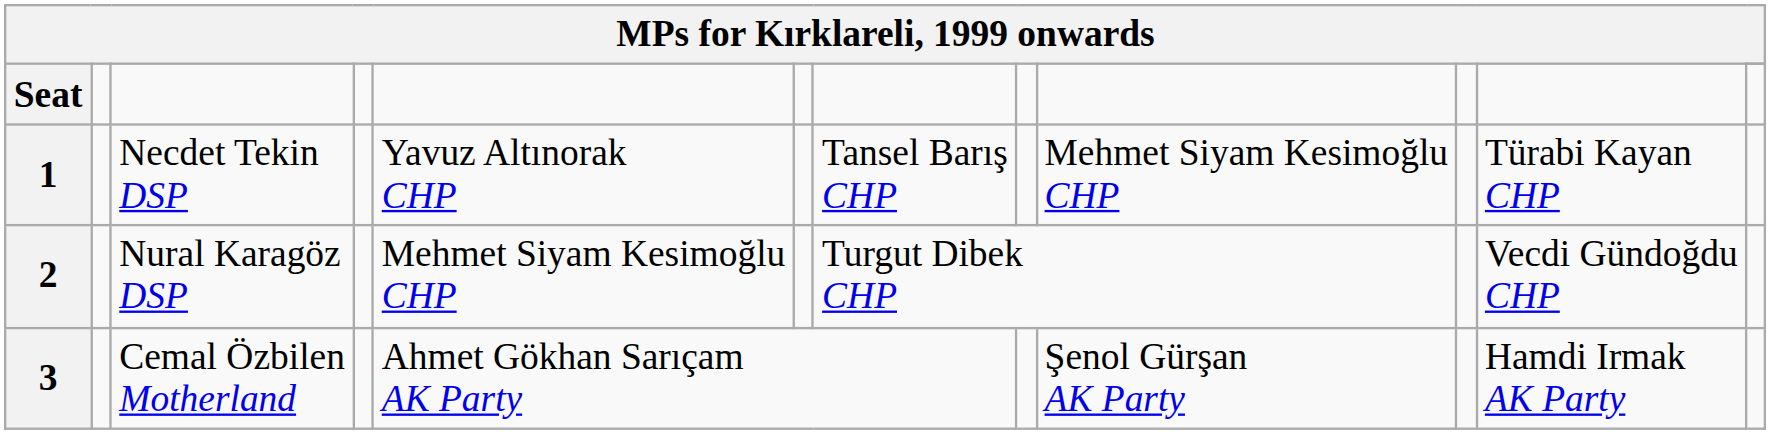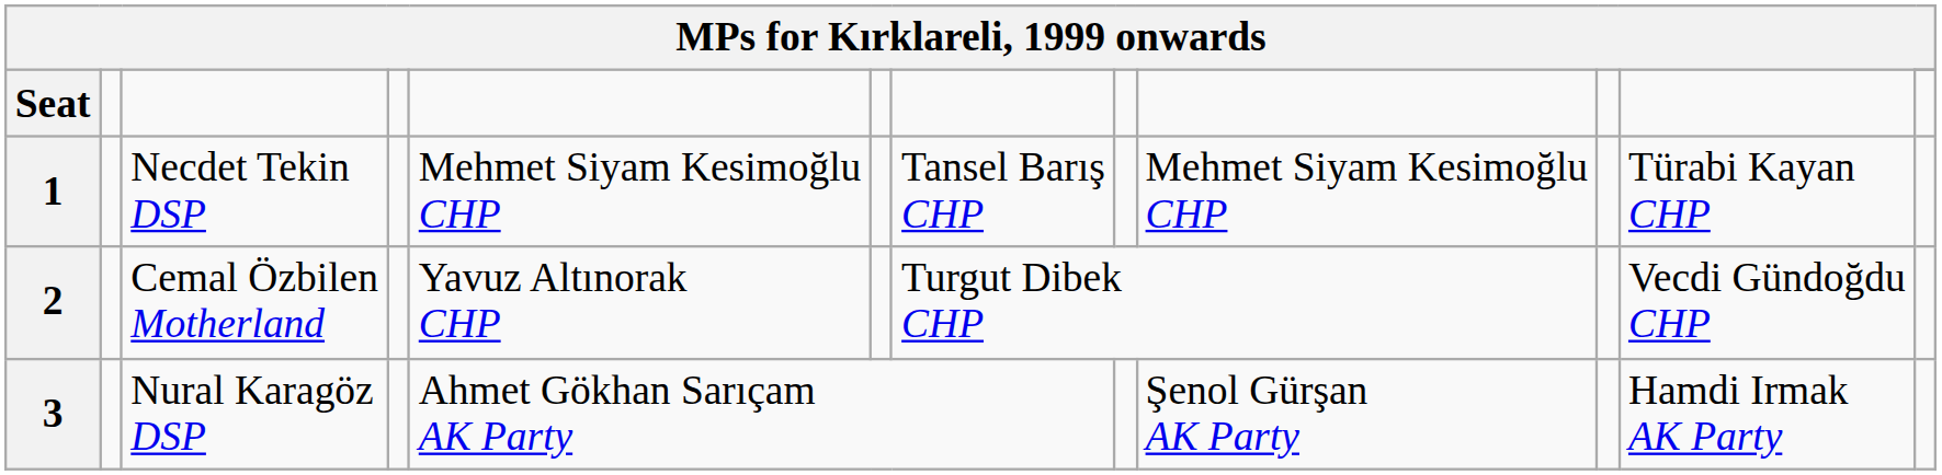1 | column 5: Yavuz Altınorak CHP -> Mehmet Siyam Kesimoğlu CHP
2 | column 3: Nural Karagöz DSP -> Cemal Özbilen Motherland
2 | column 5: Mehmet Siyam Kesimoğlu CHP -> Yavuz Altınorak CHP
3 | column 3: Cemal Özbilen Motherland -> Nural Karagöz DSP
